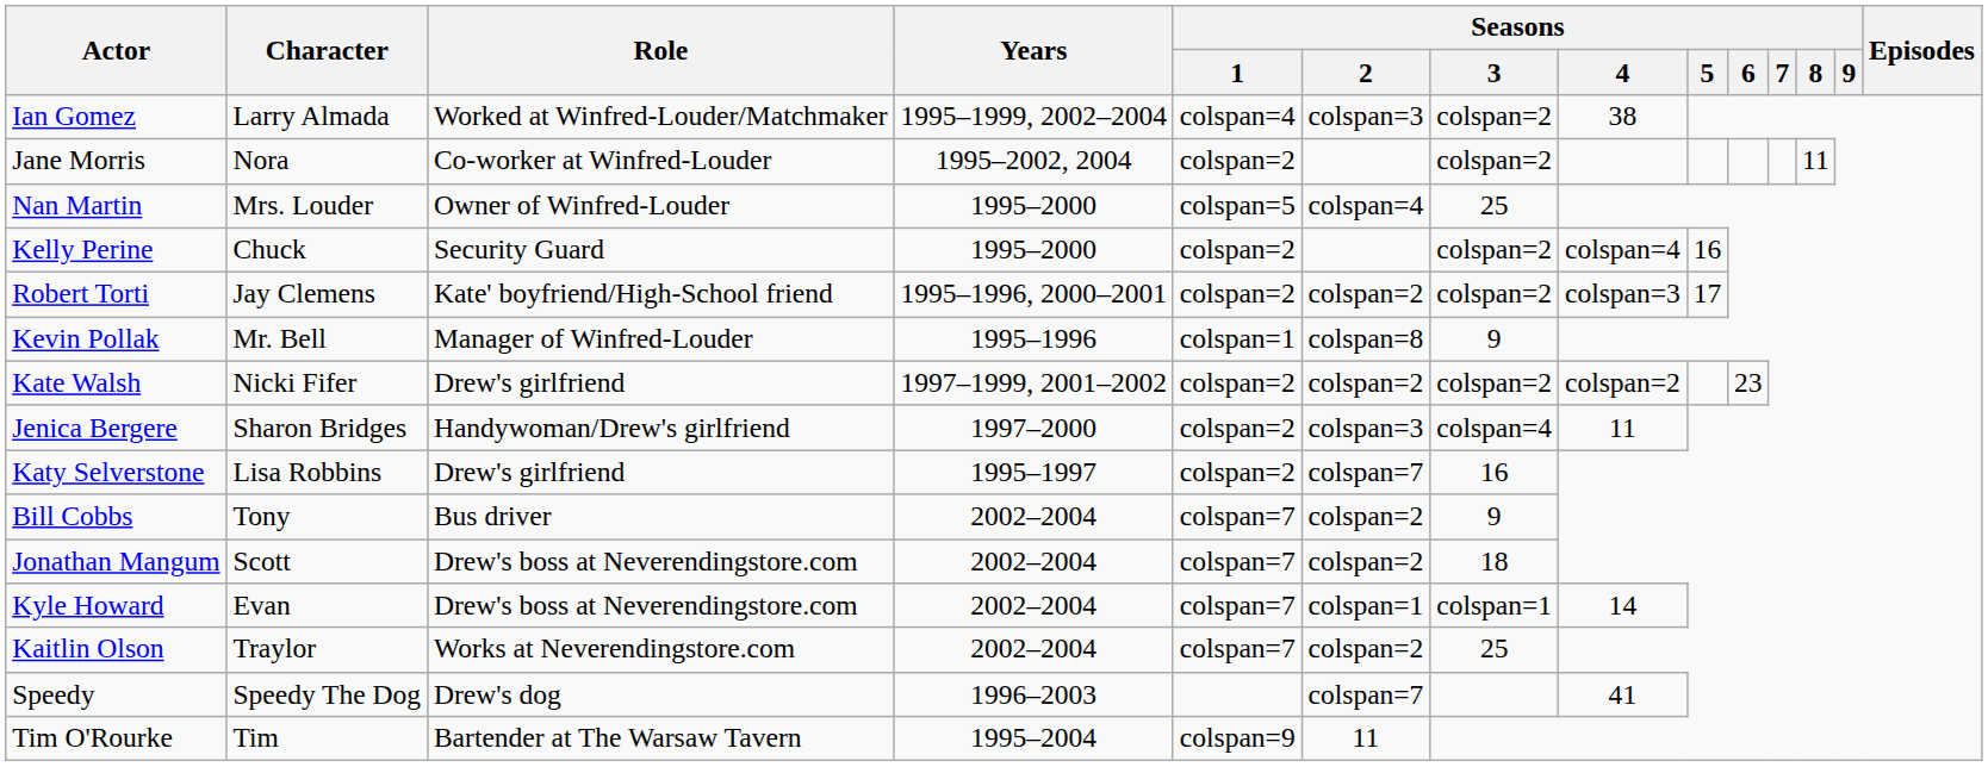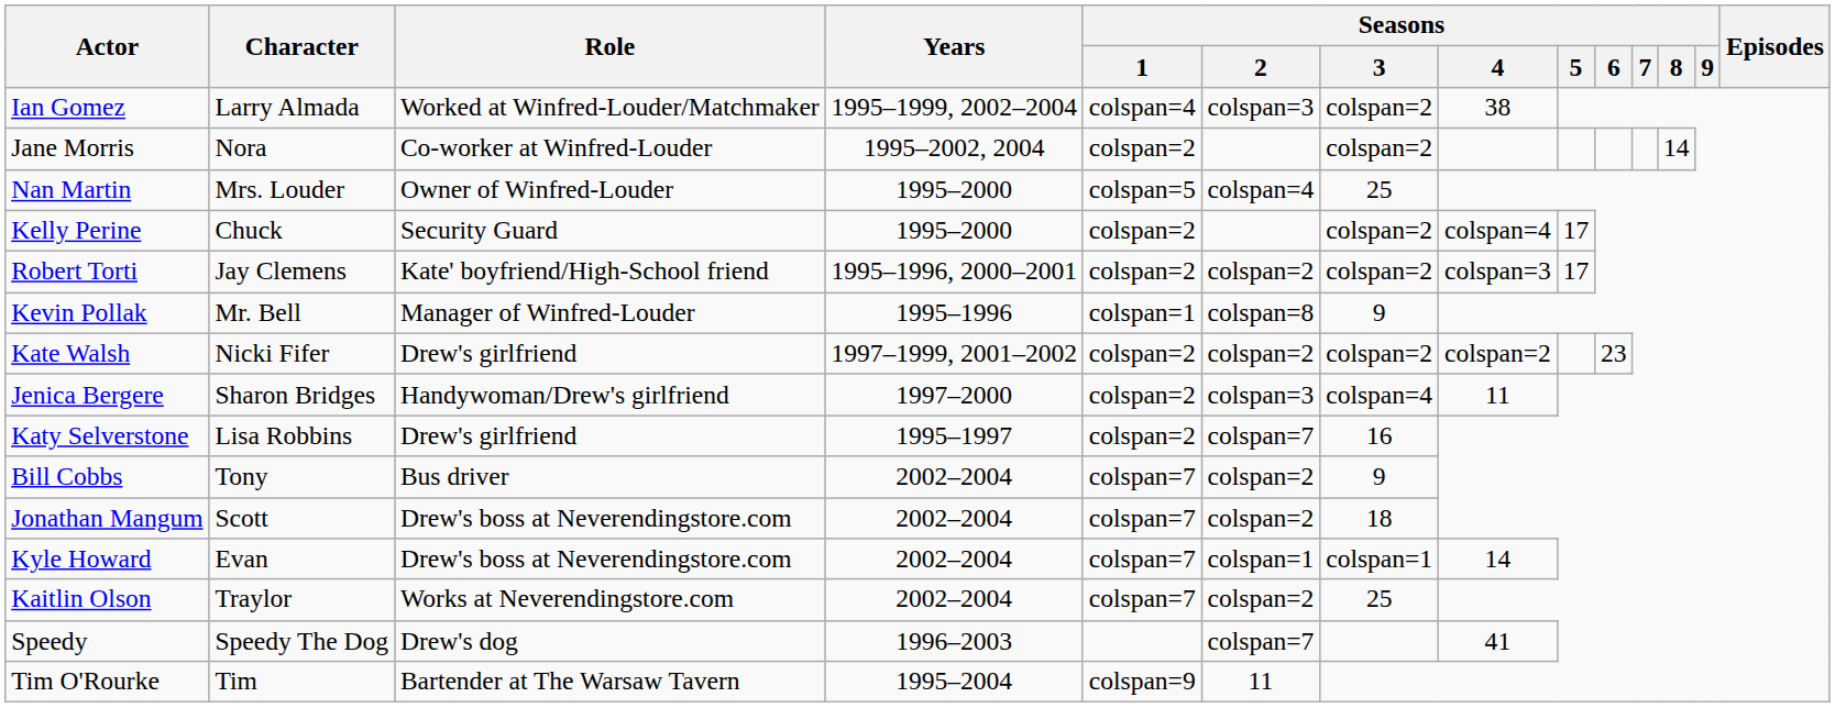Jane Morris | Seasons / 8: 11 -> 14
Kelly Perine | Seasons / 5: 16 -> 17
